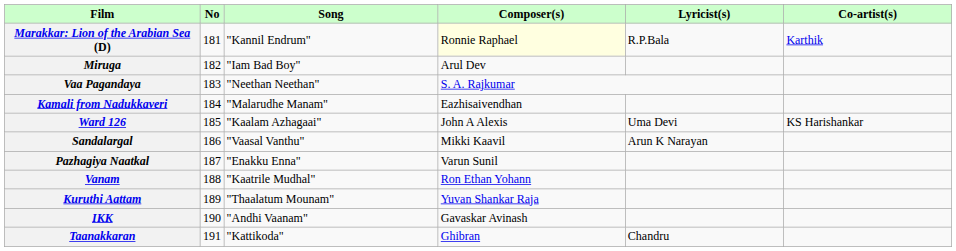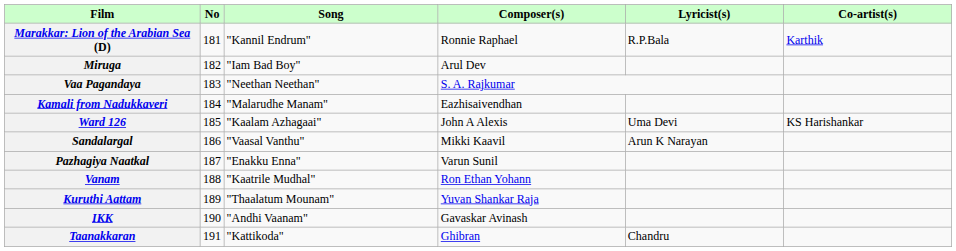Marakkar: Lion of the Arabian Sea (D) | Composer(s): lightyellow background -> no background
